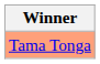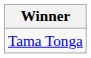row 2 | column 1: lightsalmon background -> no background
